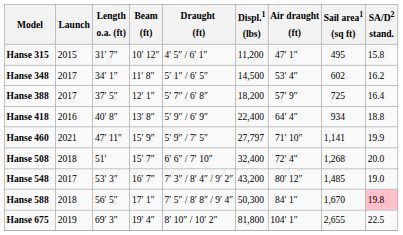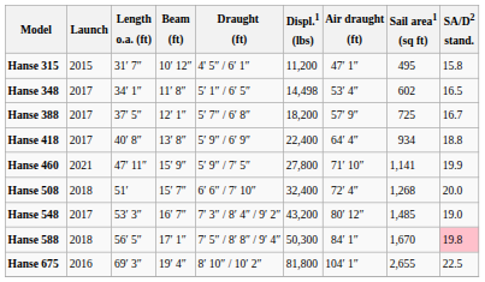Hanse 348 | Displ.1 (lbs): 14,500 -> 14,498
Hanse 348 | SA/D2 stand.: 16.2 -> 16.5
Hanse 388 | SA/D2 stand.: 16.4 -> 16.7
Hanse 418 | Launch: 2016 -> 2017
Hanse 460 | Displ.1 (lbs): 27,797 -> 27,800
Hanse 675 | Launch: 2019 -> 2016
